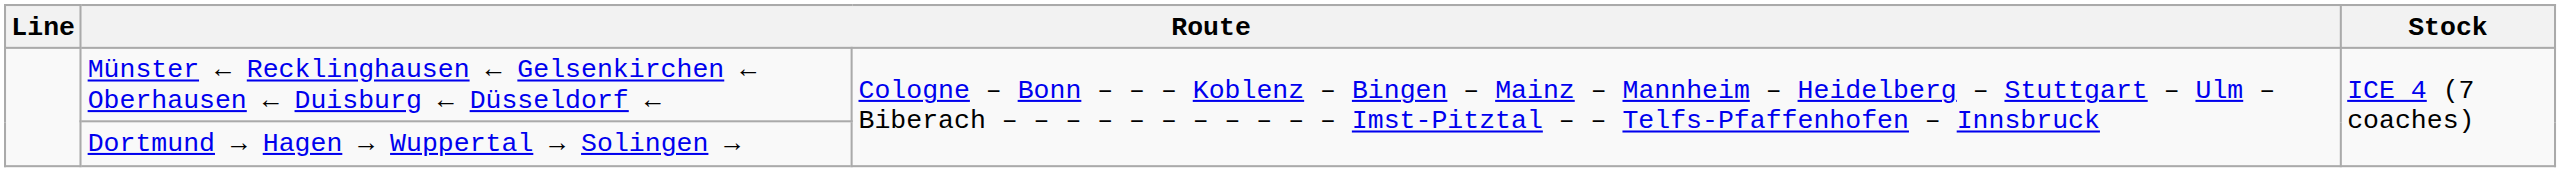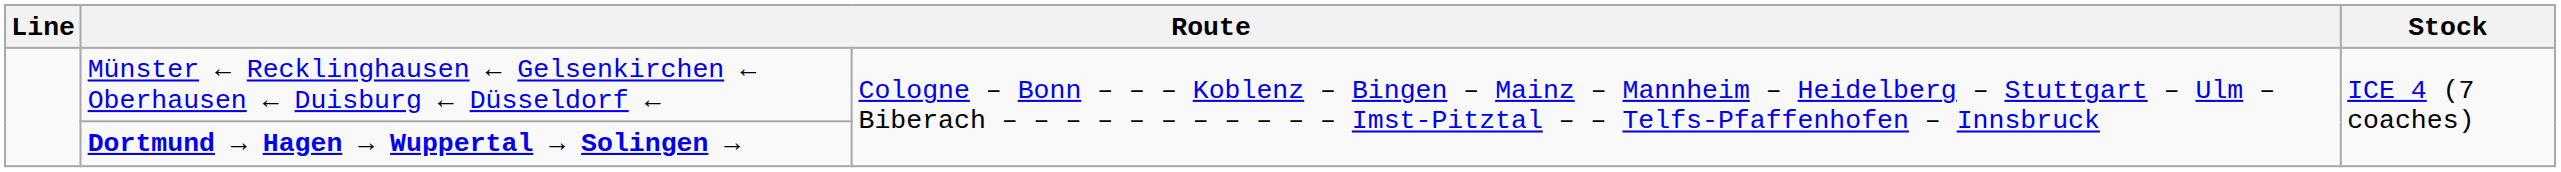Dortmund → Hagen → Wuppertal → Solingen → | column 2: normal -> bold
